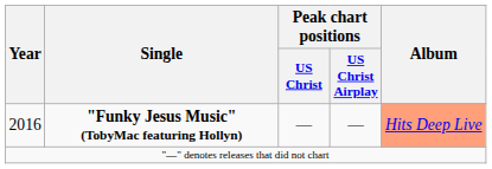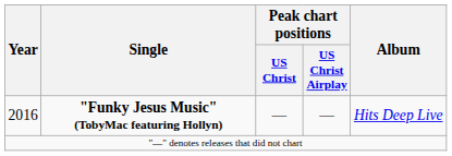2016 | Album: lightsalmon background -> no background
